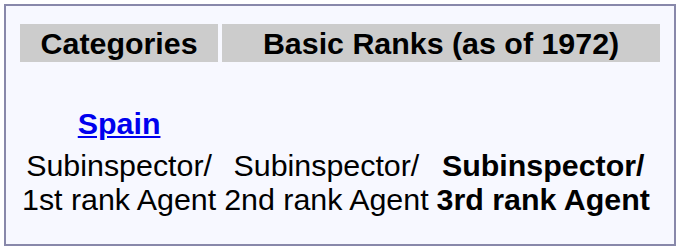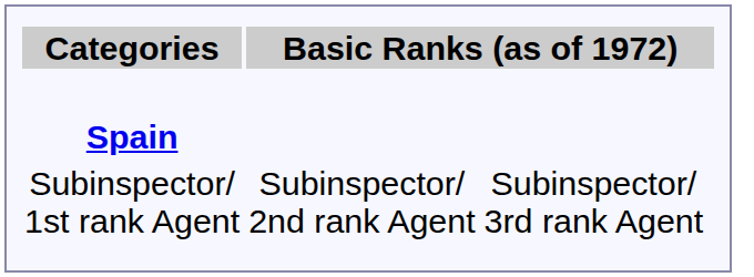Subinspector/ 1st rank Agent | column 3: bold -> normal
